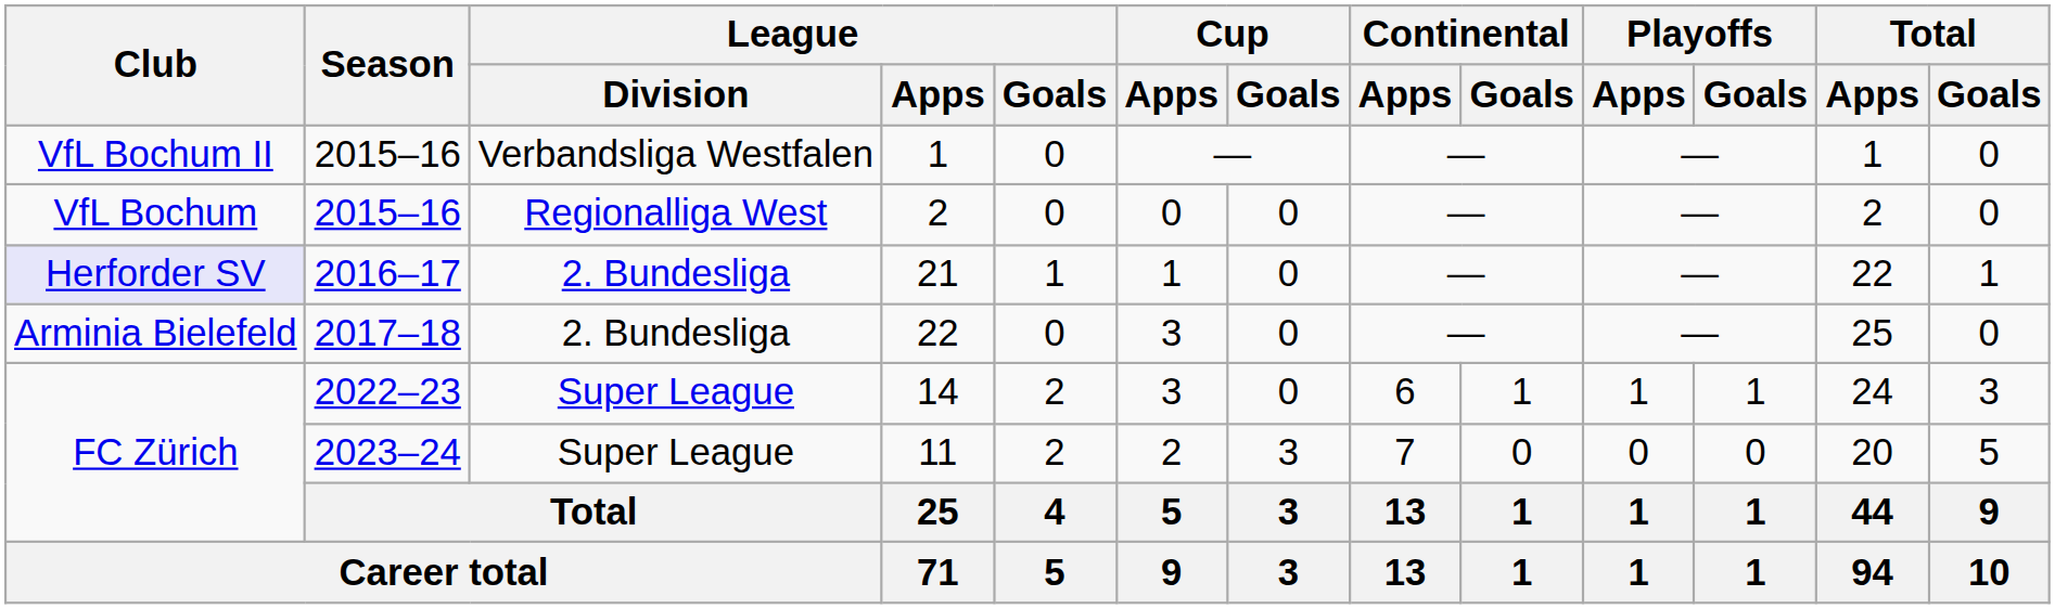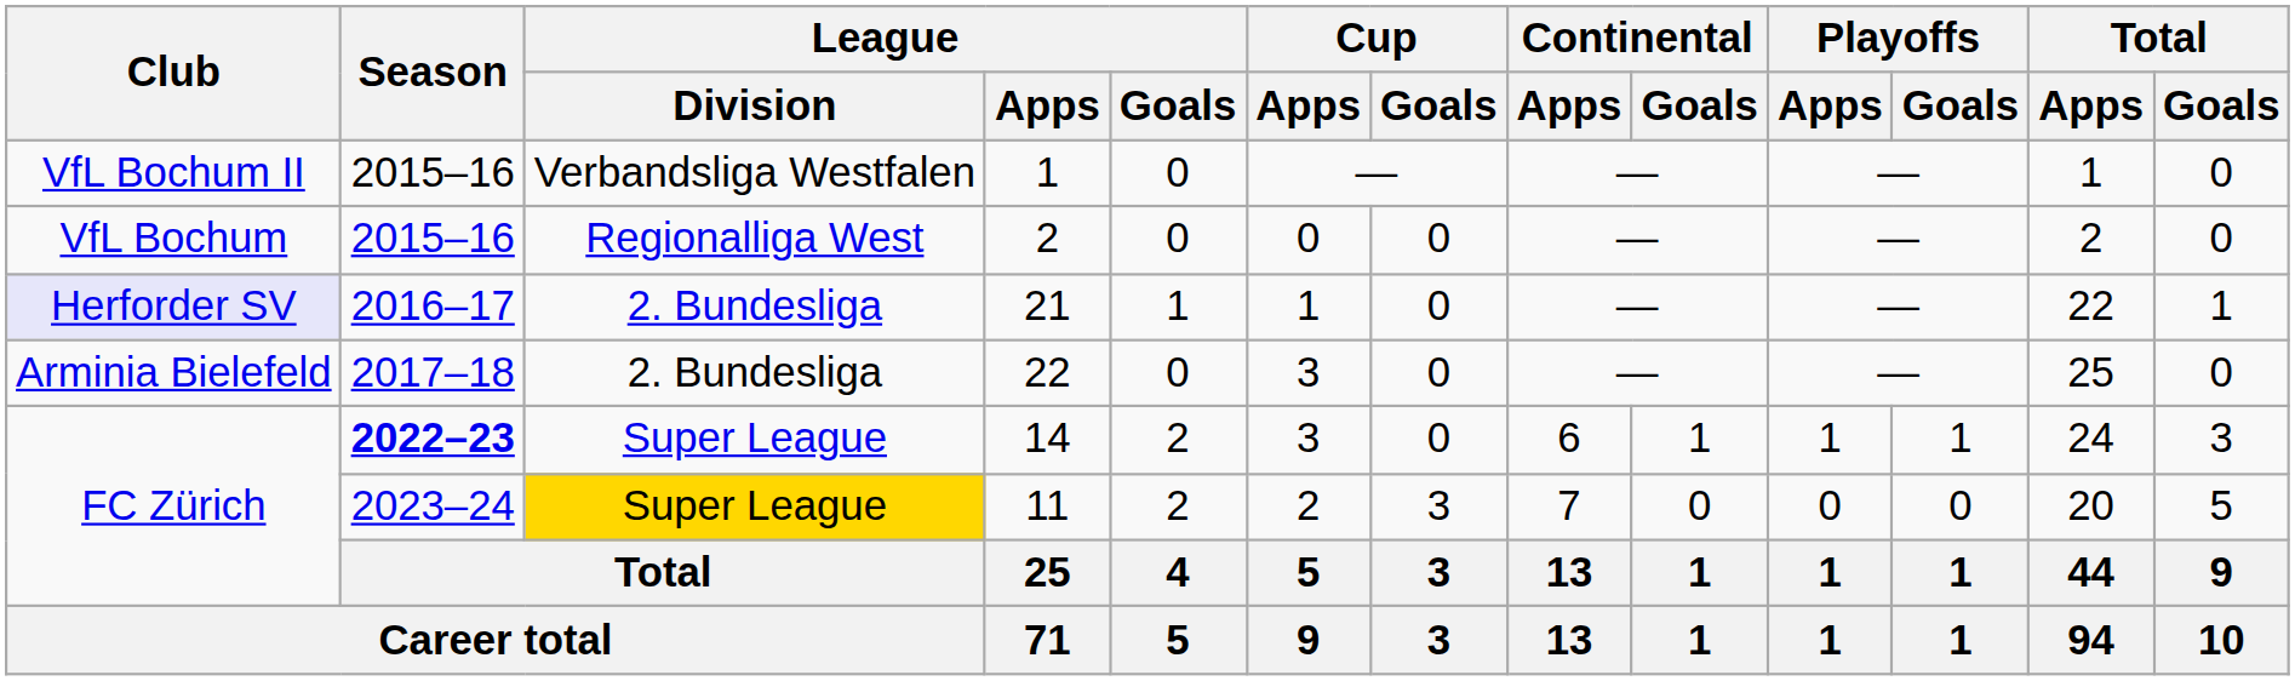14 | Season: normal -> bold
11 | League / Division: no background -> gold background
